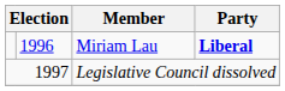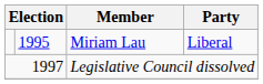Miriam Lau | column 2: 1996 -> 1995
Miriam Lau | Party: bold -> normal
